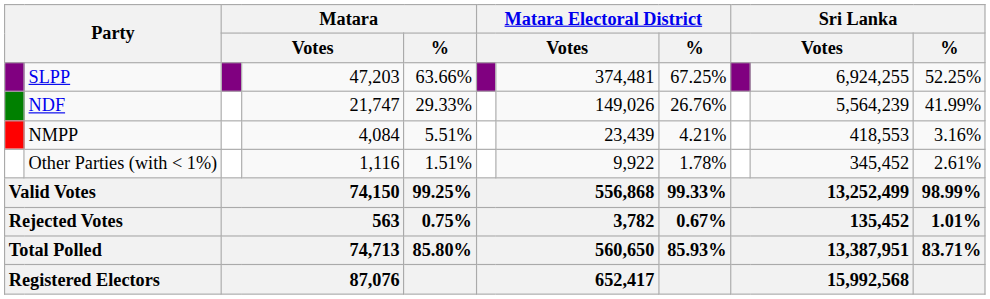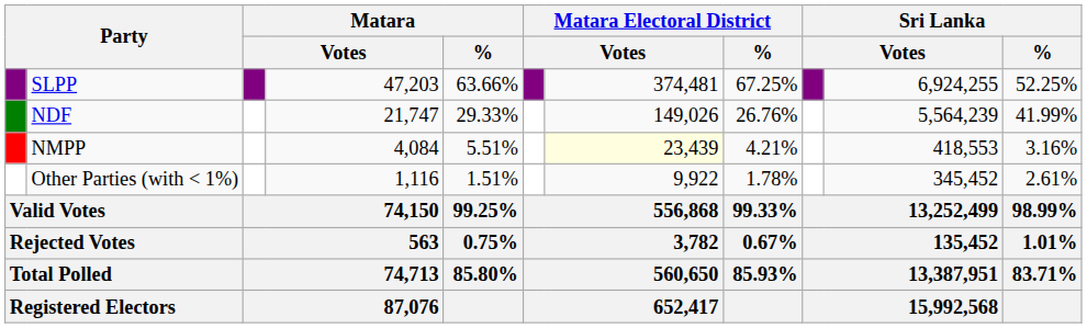NMPP | column 7: no background -> lightyellow background
